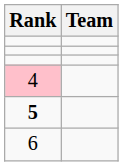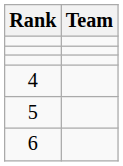row 5 | Rank: pink background -> no background
row 6 | Rank: bold -> normal
